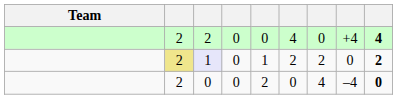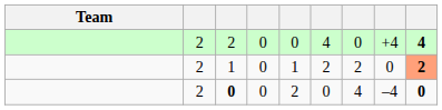row 3 | column 2: khaki background -> no background
row 3 | column 3: lavender background -> no background
row 3 | column 9: no background -> lightsalmon background
row 4 | column 3: normal -> bold
